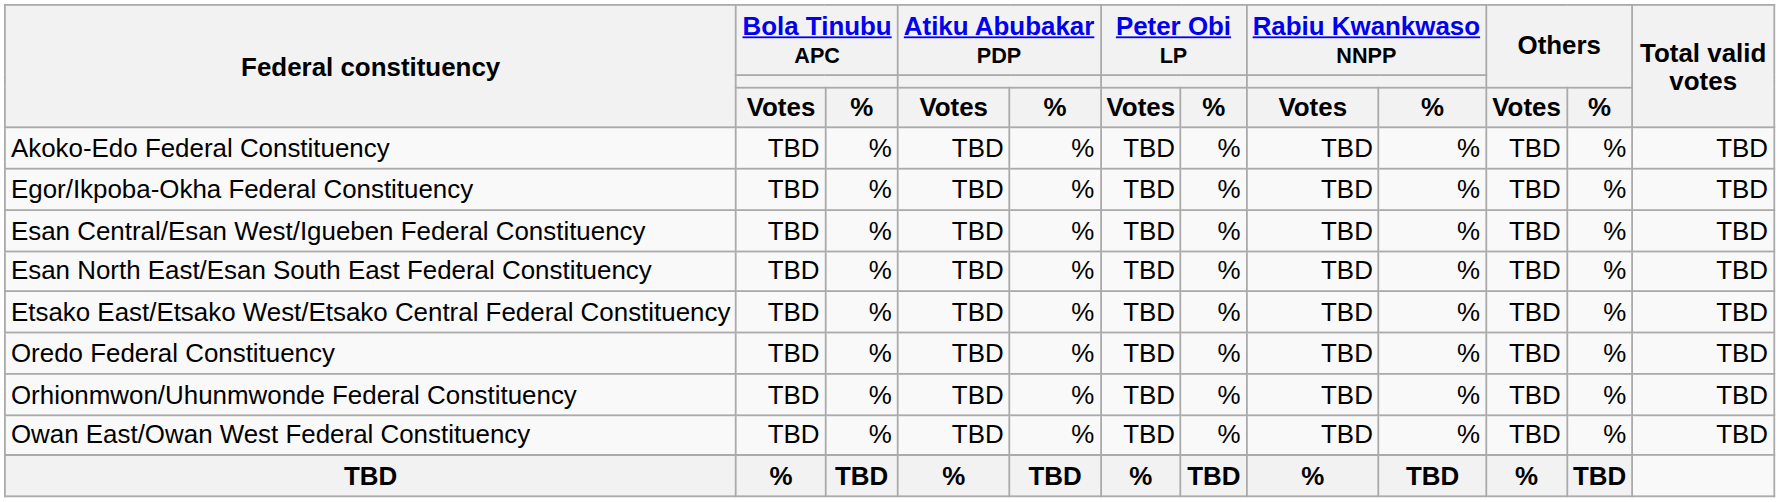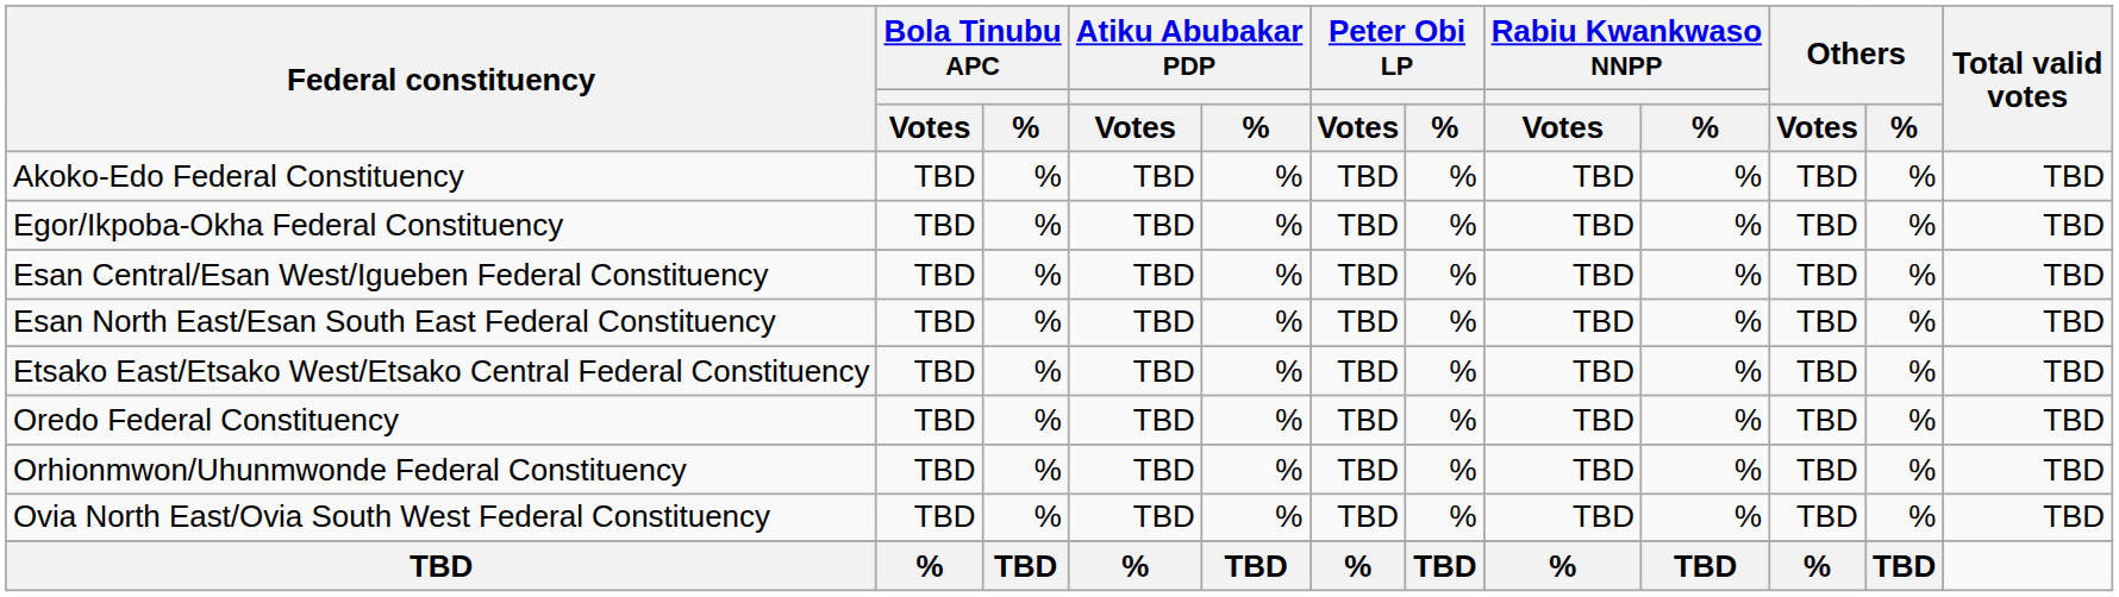+ row: Ovia North East/Ovia South West Federal Constituency | TBD | % | TBD | % | TBD | % | TBD | % | TBD | % | TBD
- row: Owan East/Owan West Federal Constituency | TBD | % | TBD | % | TBD | % | TBD | % | TBD | % | TBD
